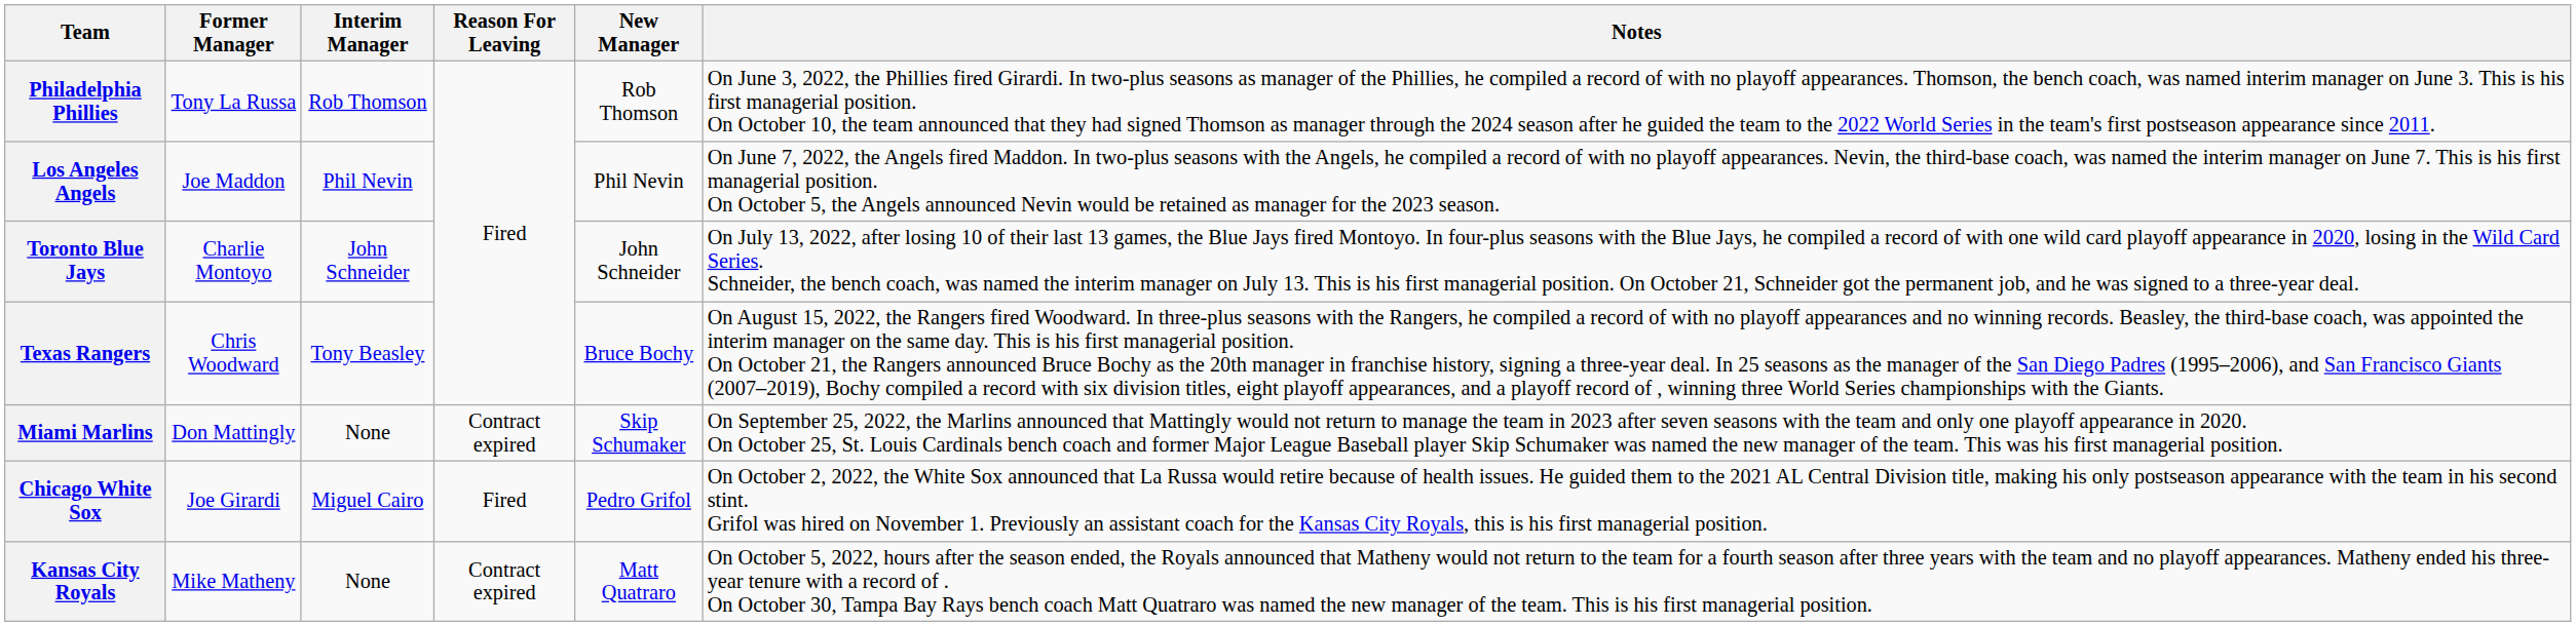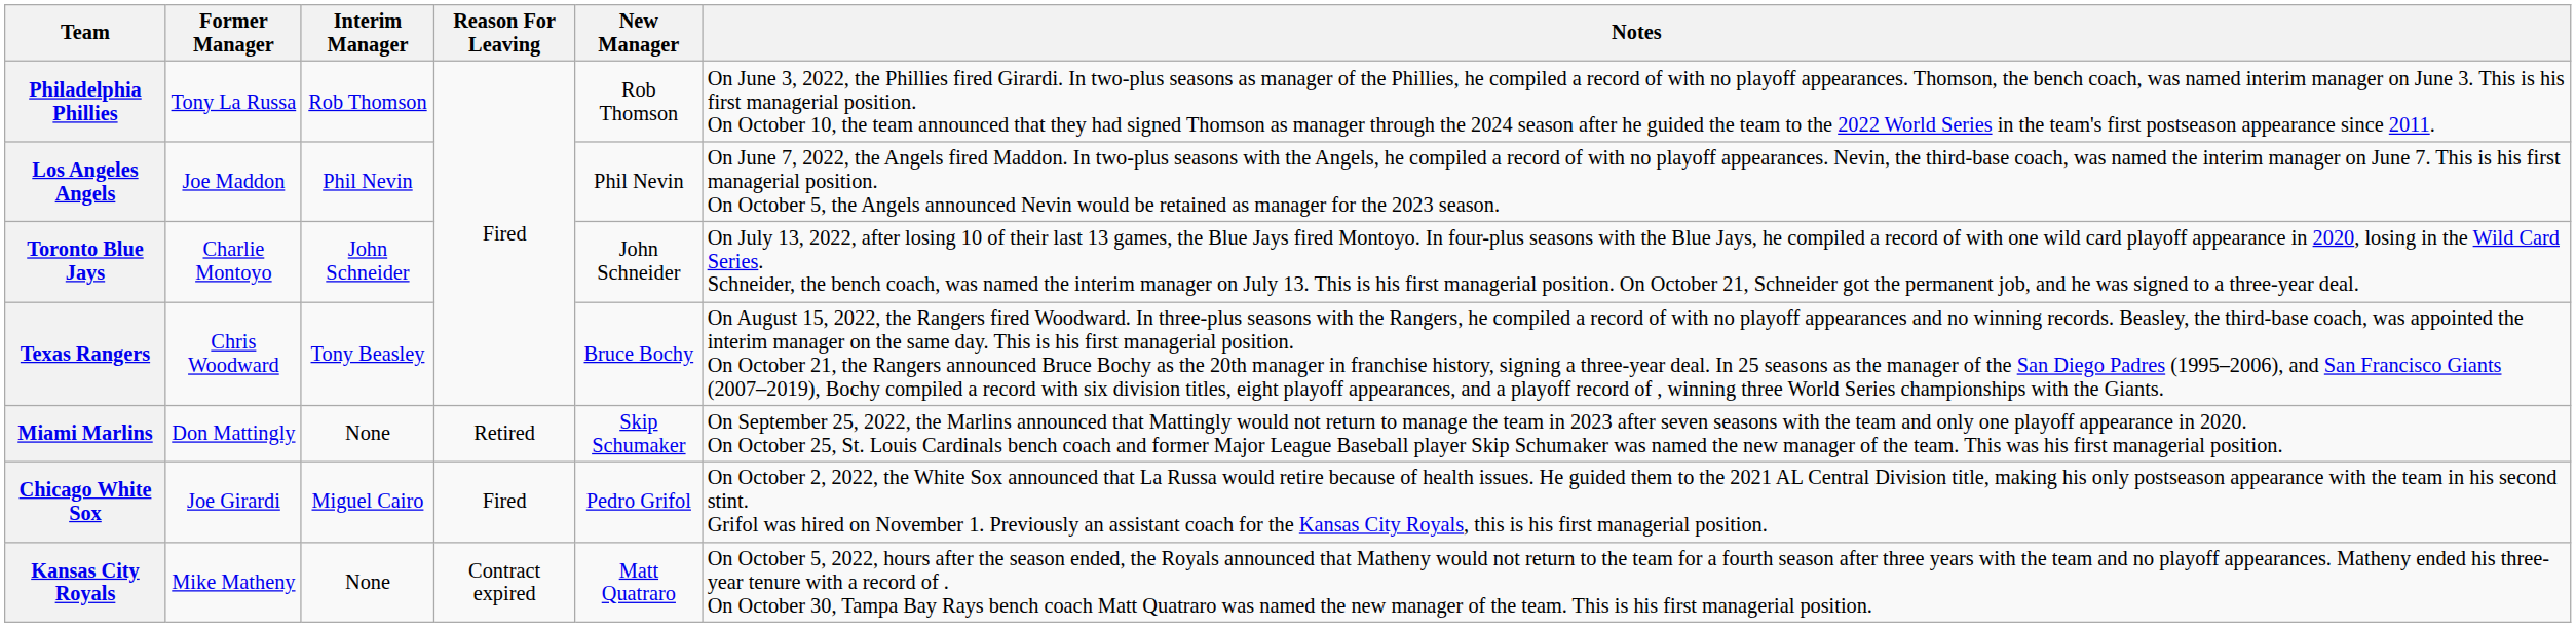Miami Marlins | Reason For Leaving: Contract expired -> Retired
